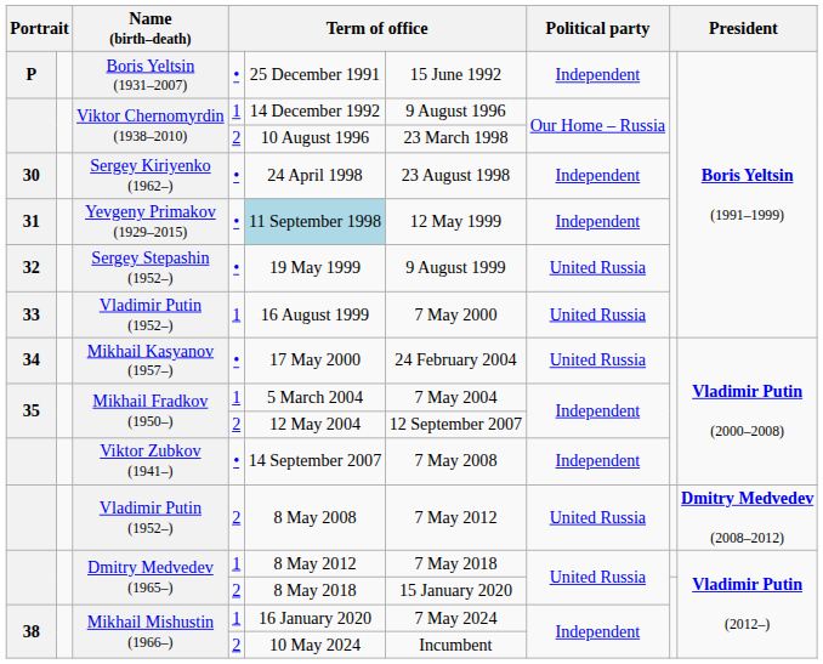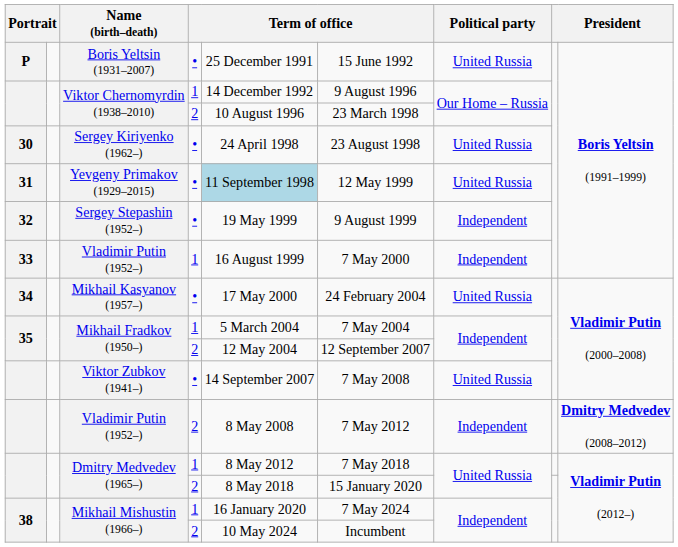Boris Yeltsin (1931–2007) | Political party: Independent -> United Russia
Sergey Kiriyenko (1962–) | Political party: Independent -> United Russia
Yevgeny Primakov (1929–2015) | Political party: Independent -> United Russia
Sergey Stepashin (1952–) | Political party: United Russia -> Independent
Vladimir Putin (1952–) / 1 | Political party: United Russia -> Independent
Viktor Zubkov (1941–) | Political party: Independent -> United Russia
Vladimir Putin (1952–) / 2 | Political party: United Russia -> Independent
